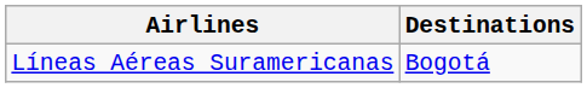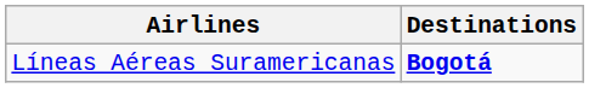Líneas Aéreas Suramericanas | Destinations: normal -> bold
